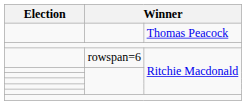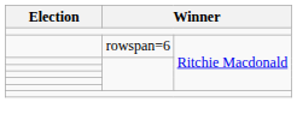- row: Thomas Peacock
